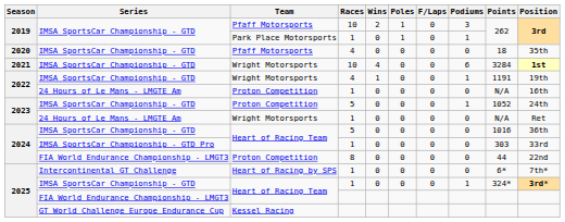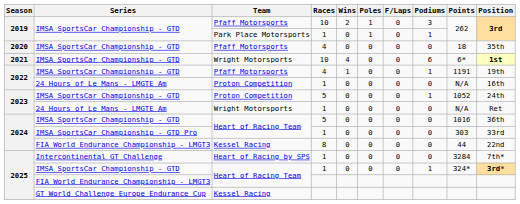2021 | Points: 3284 -> 6*
2022 / IMSA SportsCar Championship - GTD | Team: Wright Motorsports -> Pfaff Motorsports
2024 / FIA World Endurance Championship - LMGT3 | Team: Proton Competition -> Kessel Racing
2025 / Intercontinental GT Challenge | Points: 6* -> 3284
